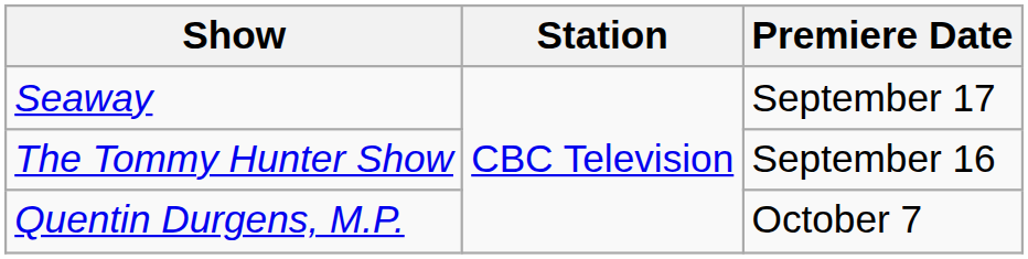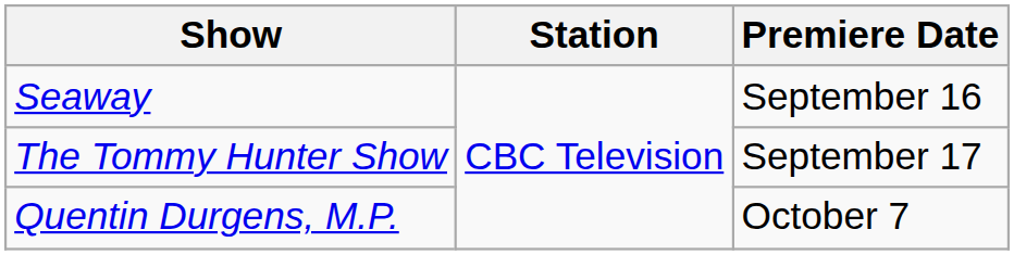Seaway | Premiere Date: September 17 -> September 16
The Tommy Hunter Show | Premiere Date: September 16 -> September 17
